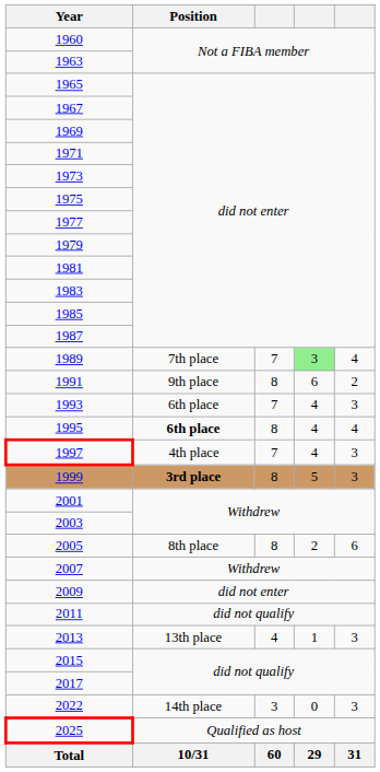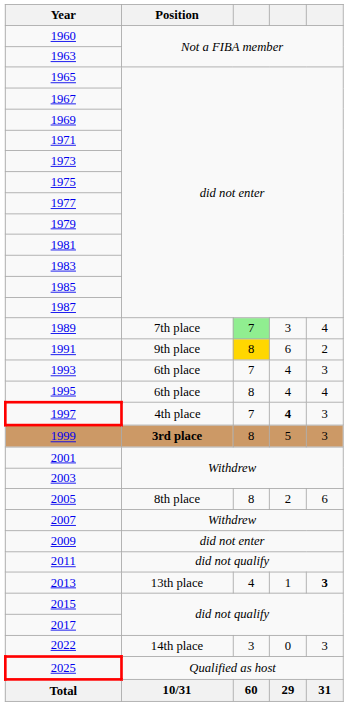1989 | column 3: no background -> lightgreen background
1989 | column 4: lightgreen background -> no background
1991 | column 3: no background -> gold background
1995 | Position: bold -> normal
1997 | column 4: normal -> bold
2013 | column 5: normal -> bold
